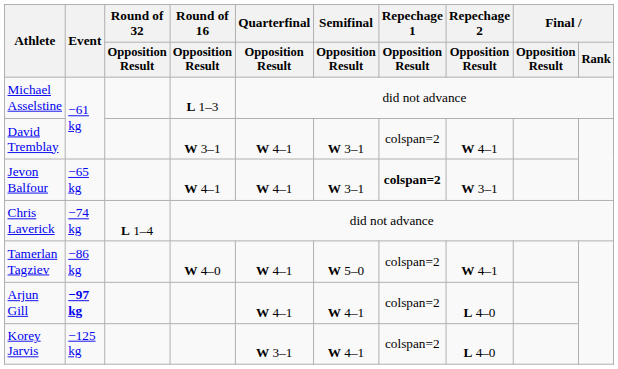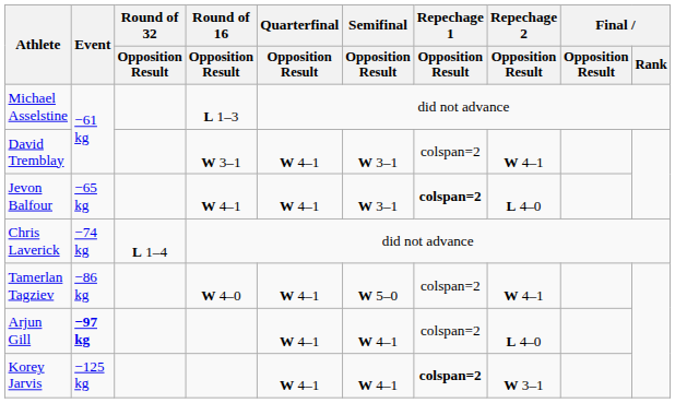Jevon Balfour | Repechage 2 / Opposition Result: W 3–1 -> L 4–0
Korey Jarvis | Quarterfinal / Opposition Result: W 3–1 -> W 4–1
Korey Jarvis | Repechage 1 / Opposition Result: normal -> bold
Korey Jarvis | Repechage 2 / Opposition Result: L 4–0 -> W 3–1
